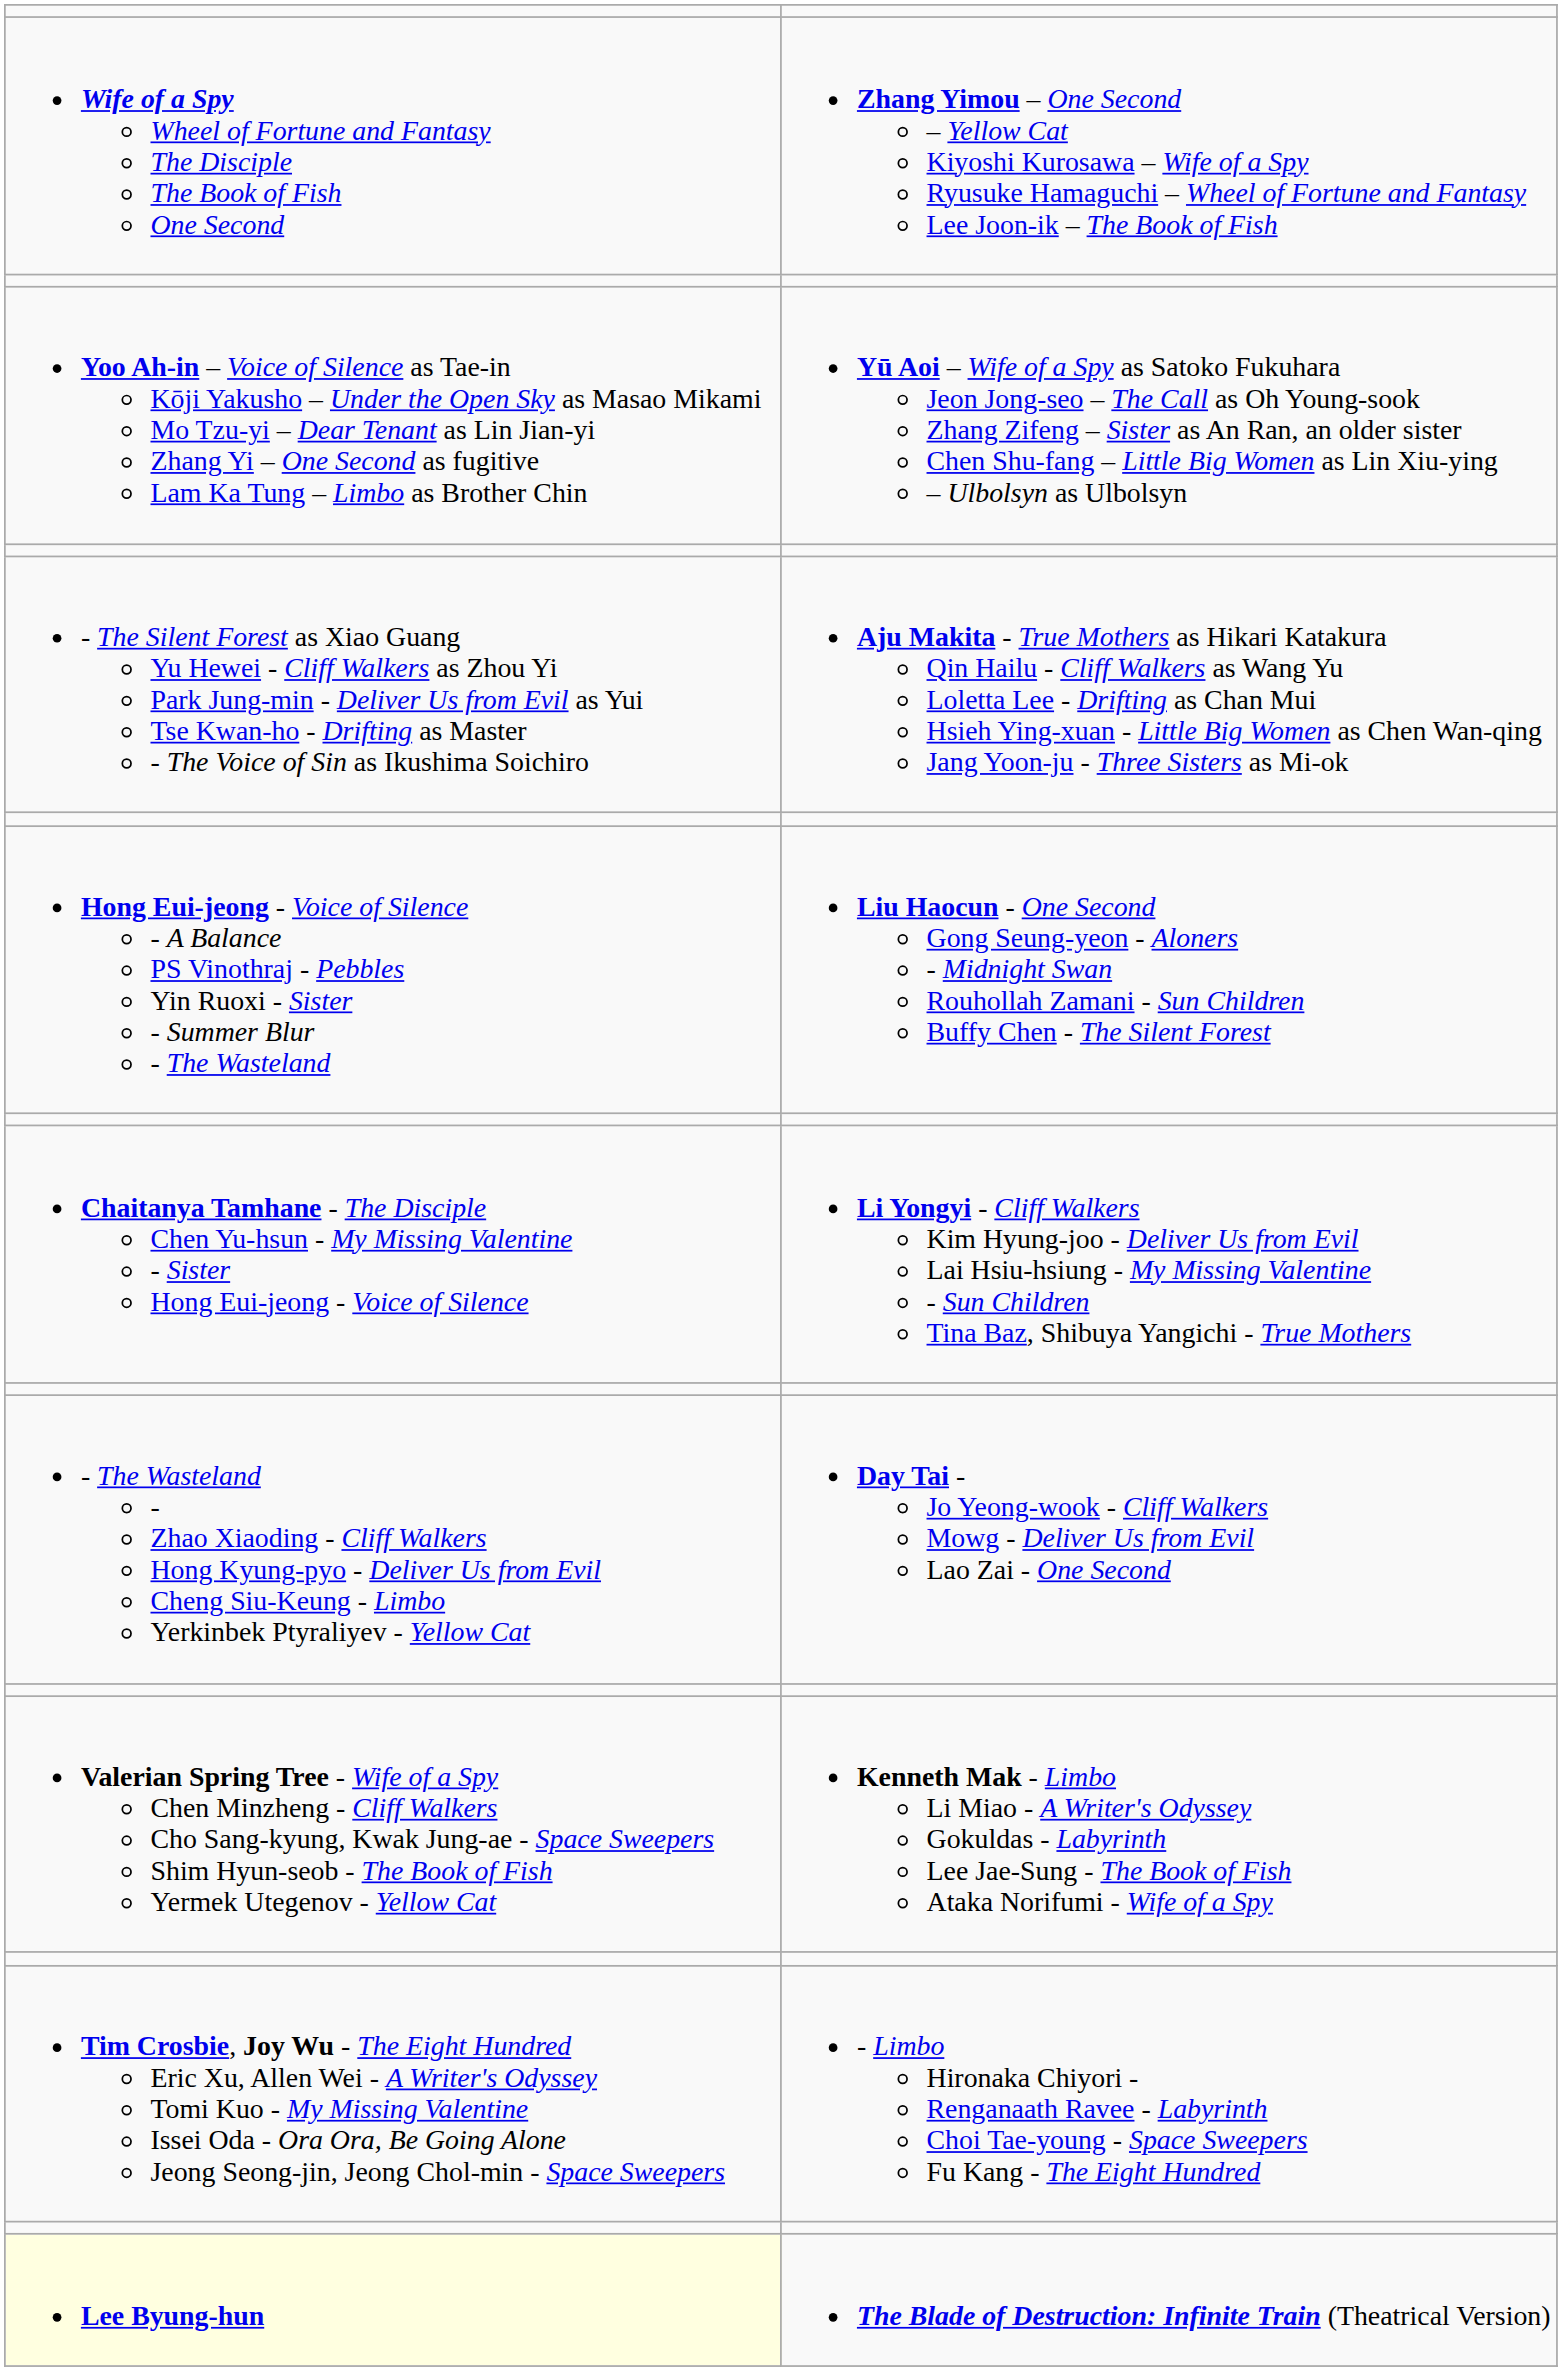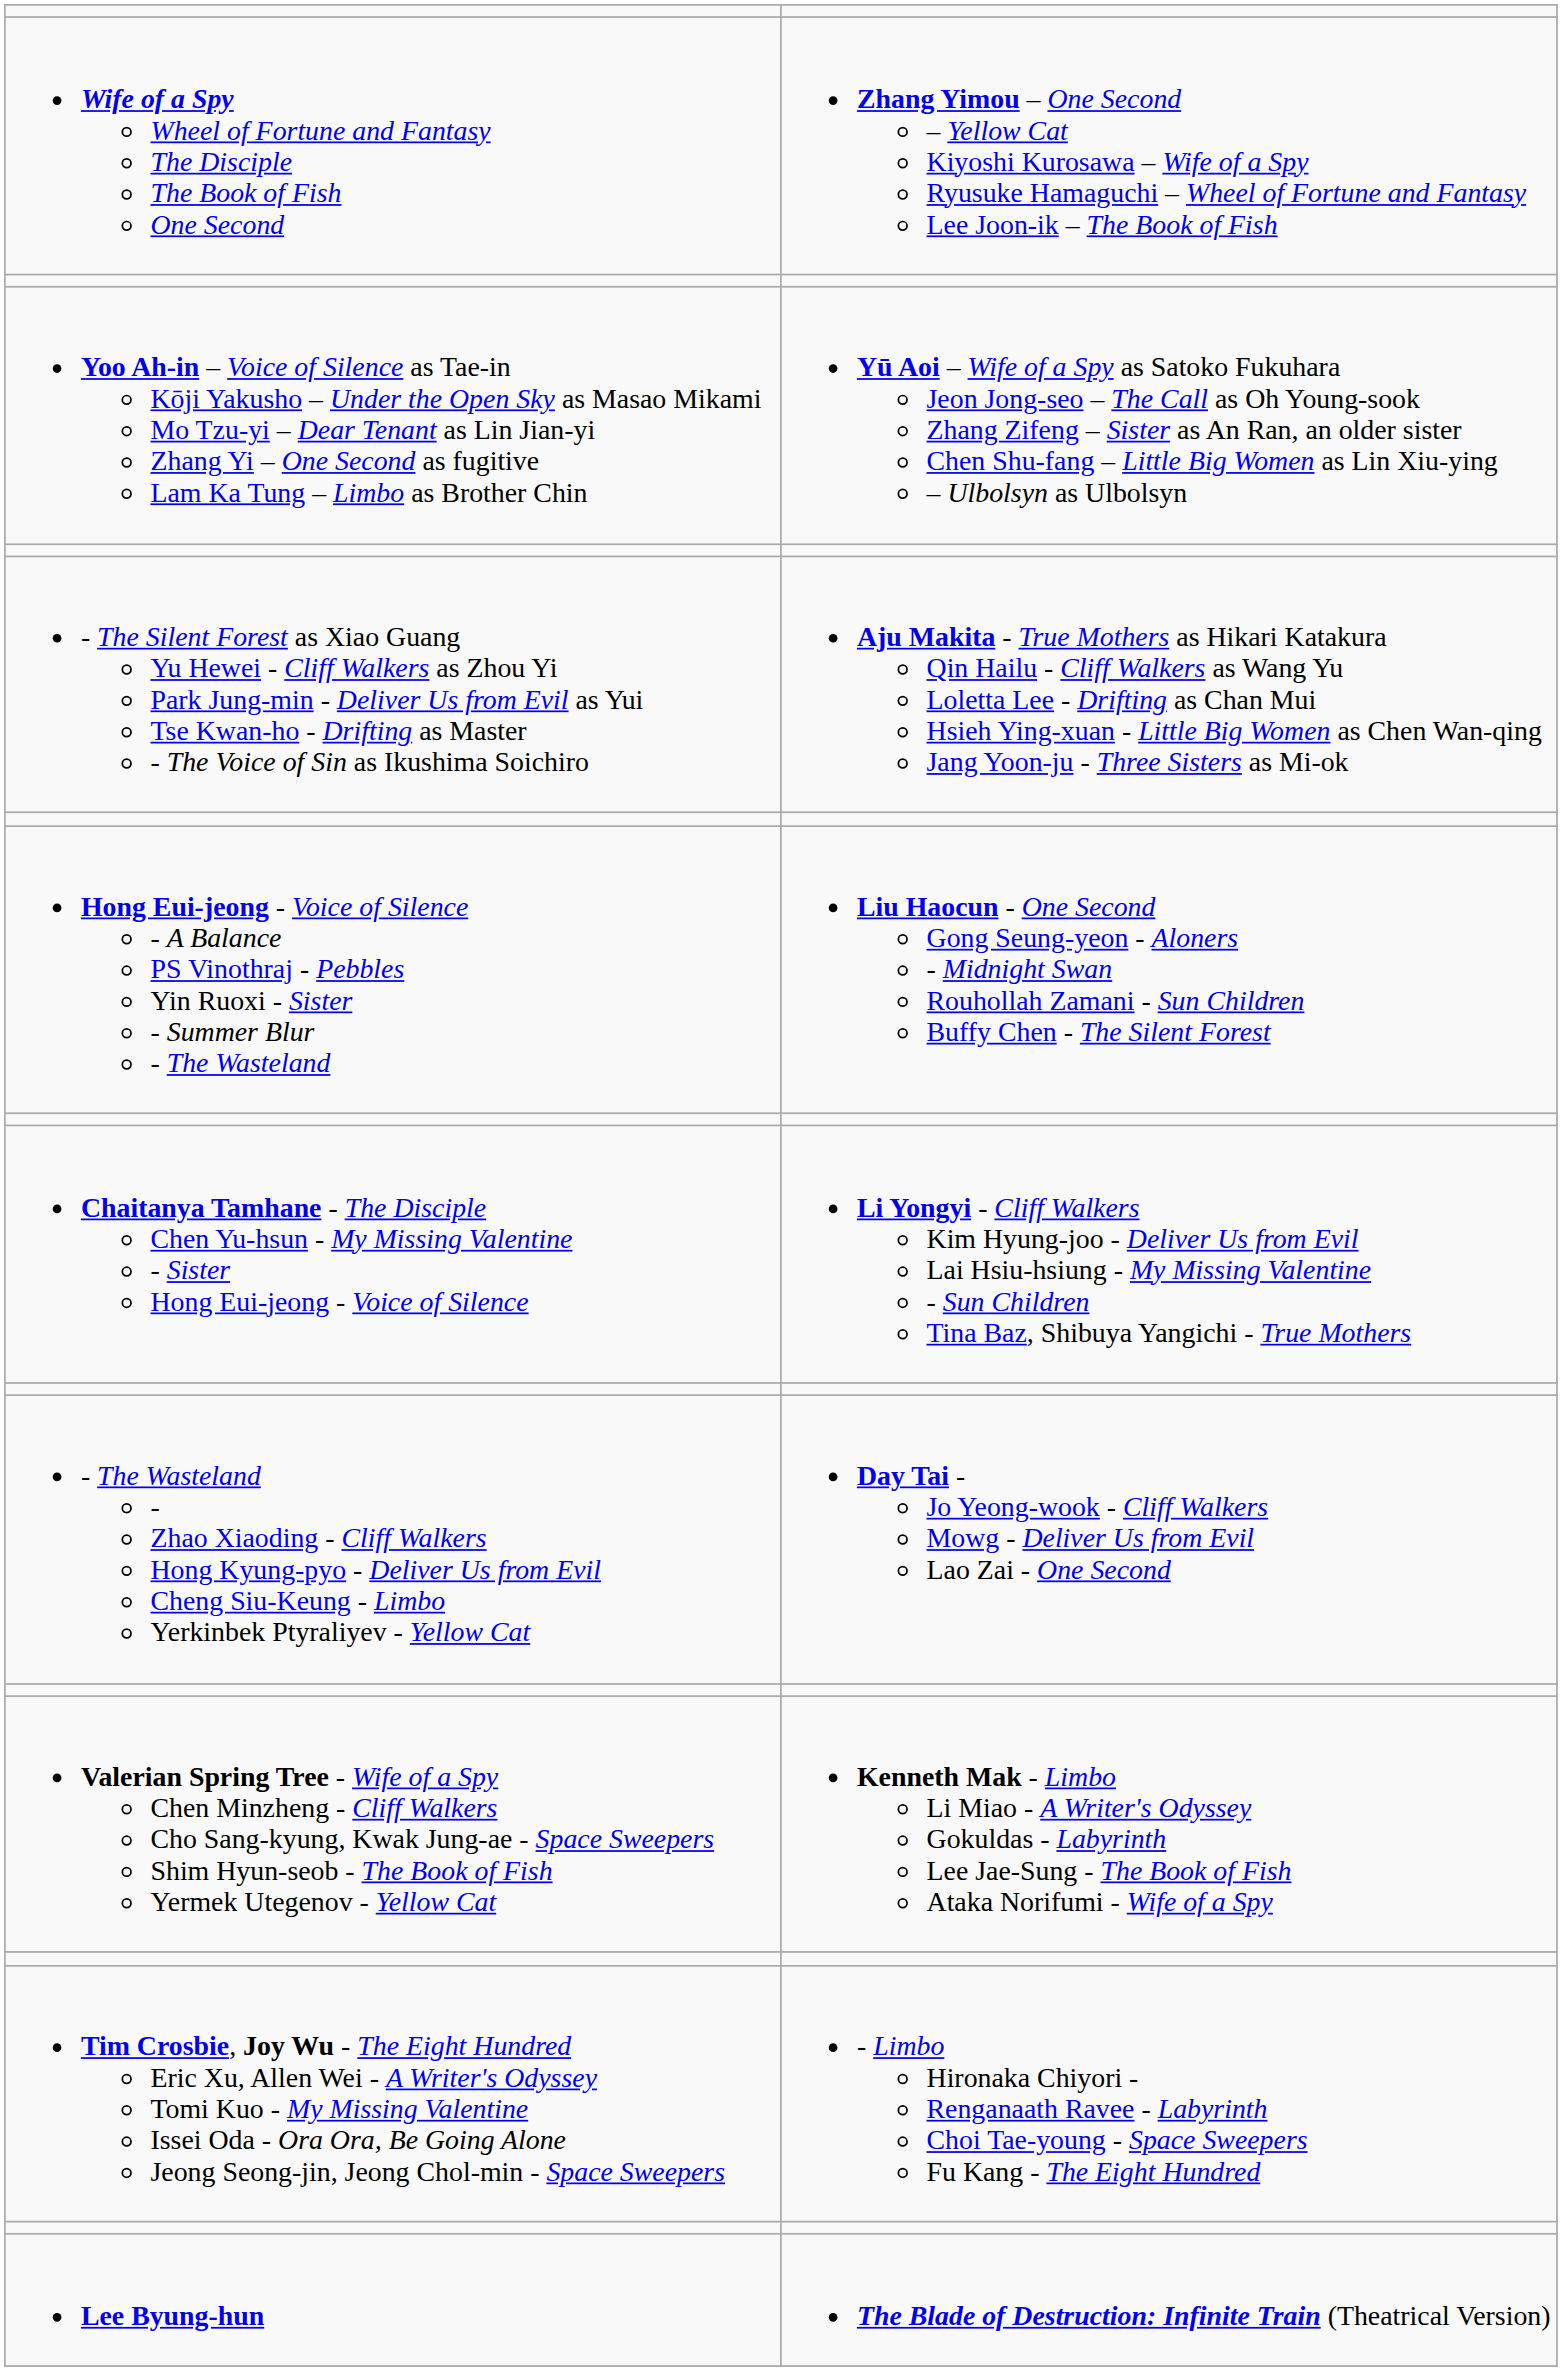row 18 | column 1: lightyellow background -> no background
